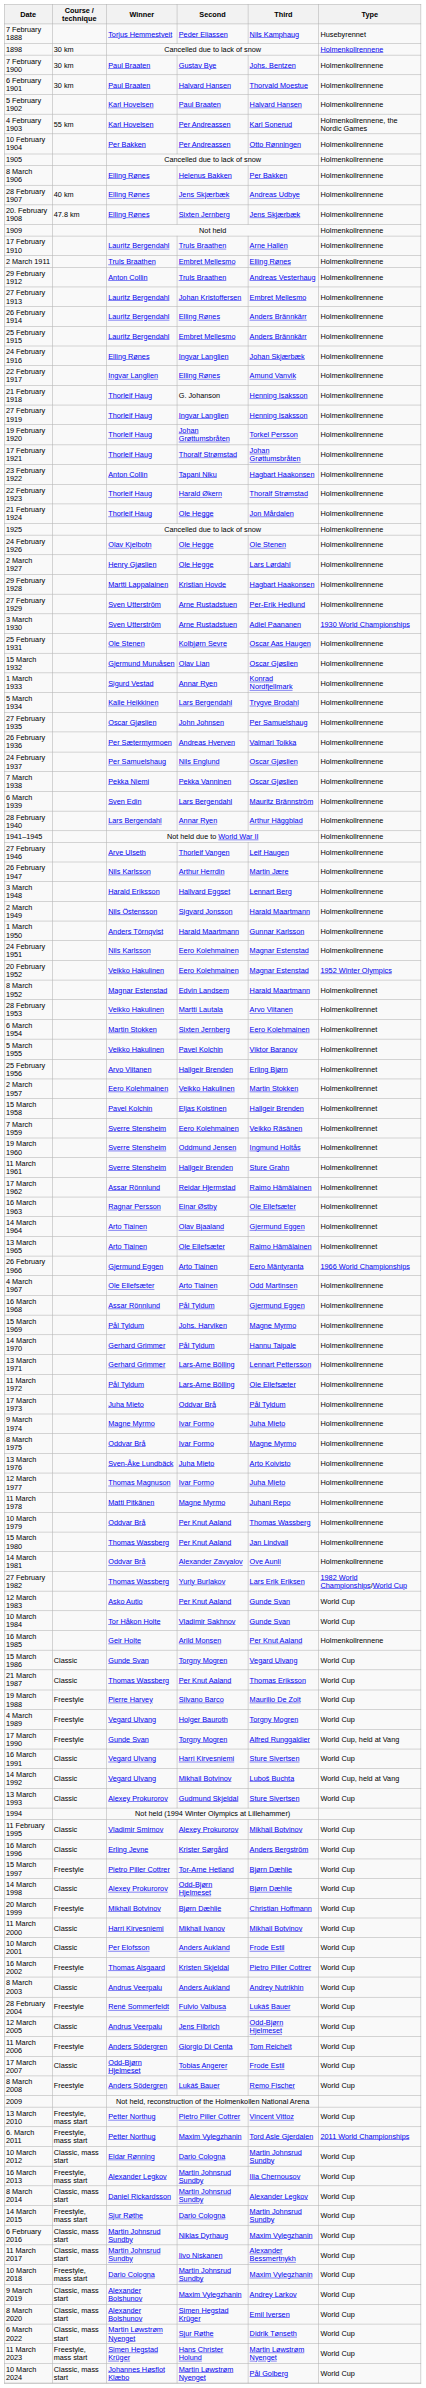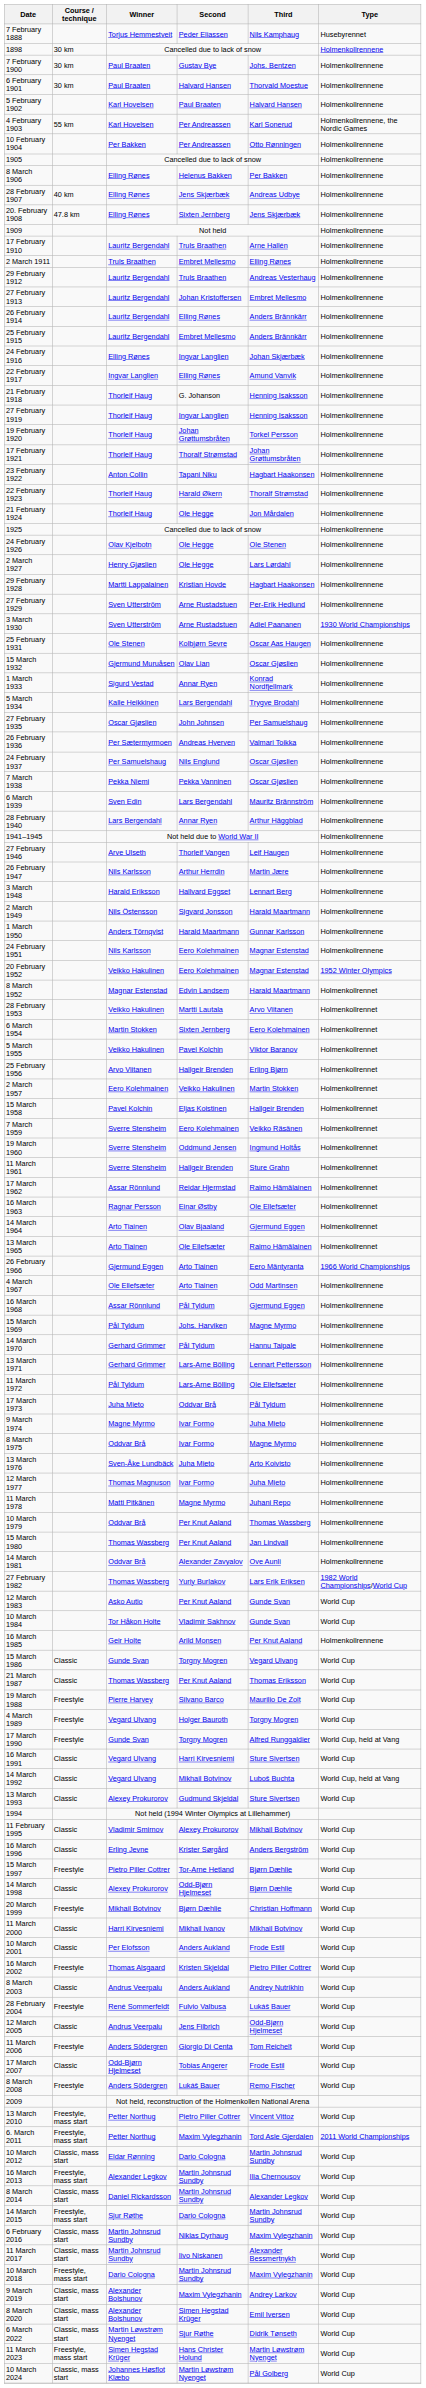29 February 1912 | Winner: Anton Collin -> Lauritz Bergendahl
